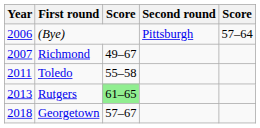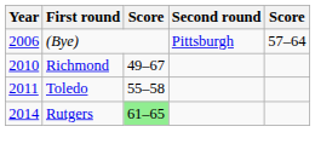Richmond | Year: 2007 -> 2010
Rutgers | Year: 2013 -> 2014
- row: 2018 | Georgetown | 57–67
